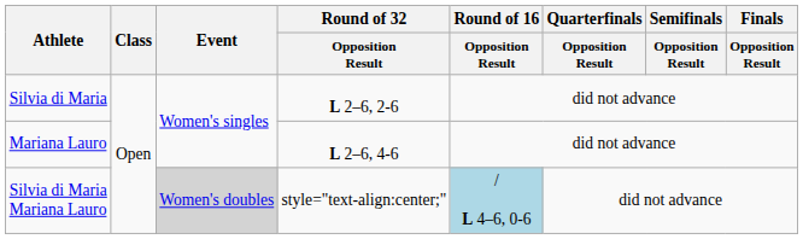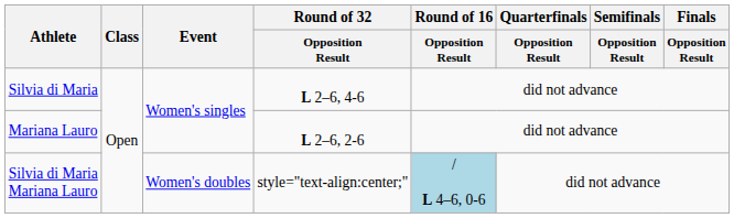Silvia di Maria | Round of 32 / Opposition Result: L 2–6, 2-6 -> L 2–6, 4-6
Mariana Lauro | Round of 32 / Opposition Result: L 2–6, 4-6 -> L 2–6, 2-6
Silvia di Maria Mariana Lauro | Event: lightgrey background -> no background
